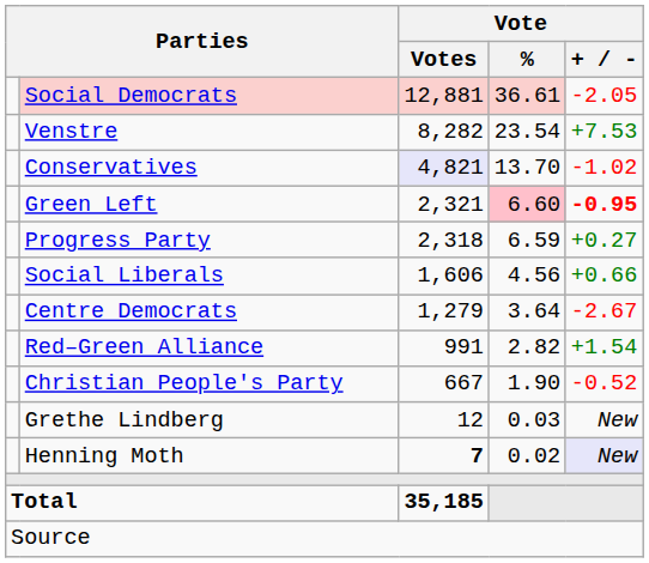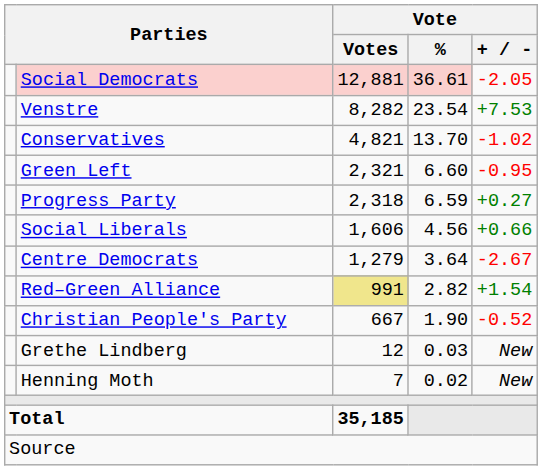Conservatives | Vote / Votes: lavender background -> no background
Green Left | Vote / %: pink background -> no background
Green Left | Vote / + / -: bold -> normal
Red–Green Alliance | Vote / Votes: no background -> khaki background
Henning Moth | Vote / Votes: bold -> normal
Henning Moth | Vote / + / -: lavender background -> no background
